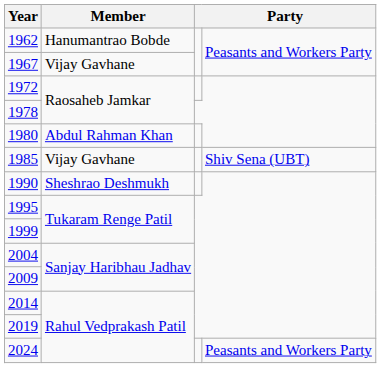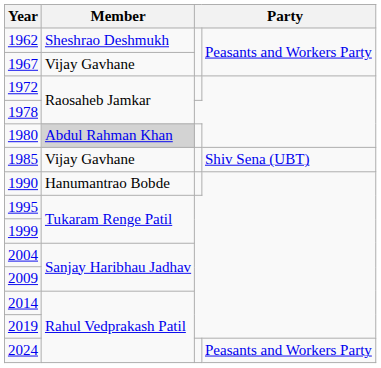1962 | Member: Hanumantrao Bobde -> Sheshrao Deshmukh
1980 | Member: no background -> lightgrey background
1990 | Member: Sheshrao Deshmukh -> Hanumantrao Bobde
